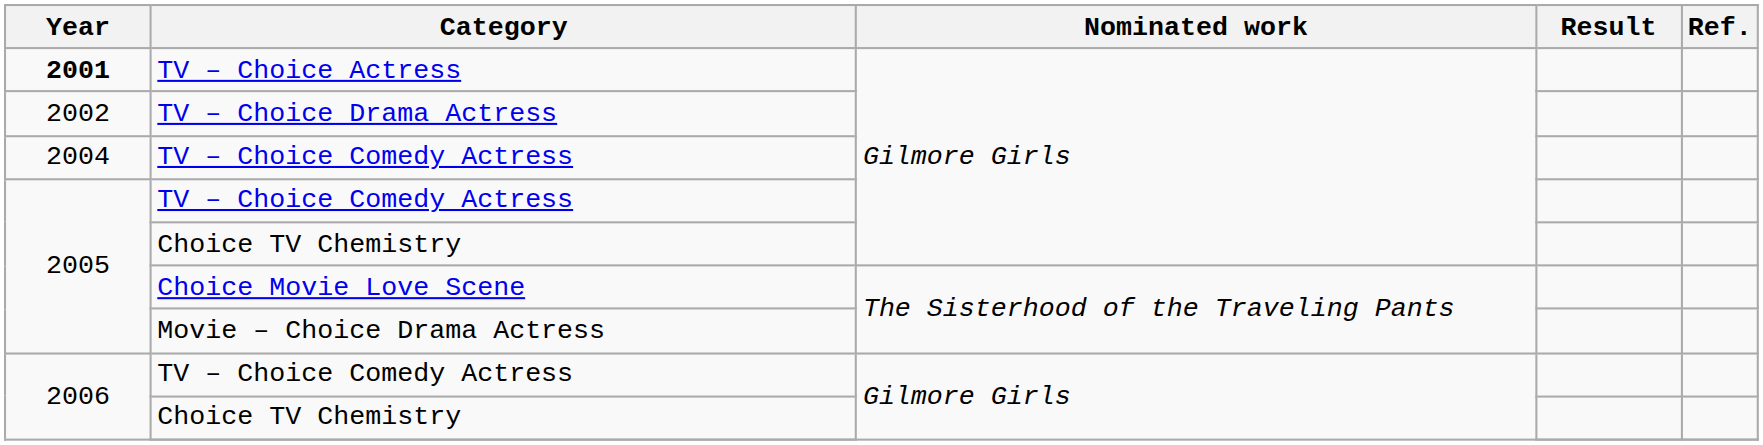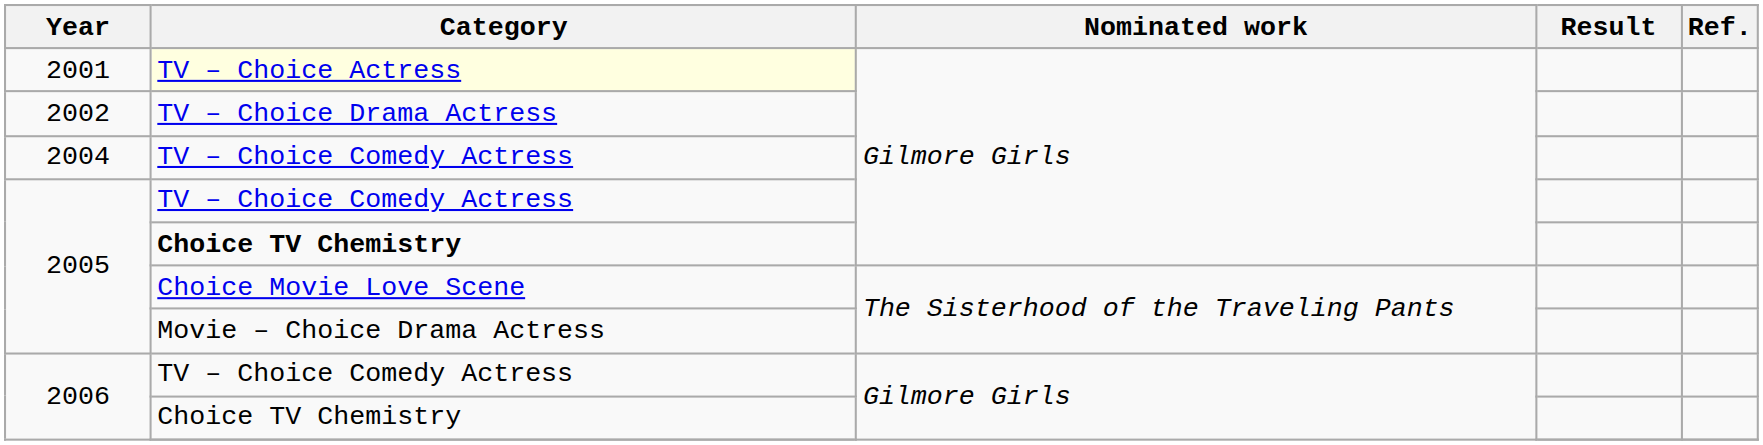TV – Choice Actress | Year: bold -> normal
TV – Choice Actress | Category: no background -> lightyellow background
2005 / Choice TV Chemistry | Category: normal -> bold
